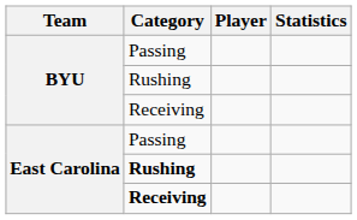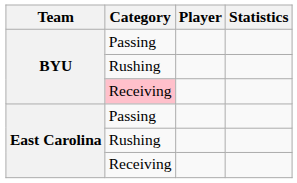BYU / Receiving | Category: no background -> pink background
East Carolina / Rushing | Category: bold -> normal
East Carolina / Receiving | Category: bold -> normal
